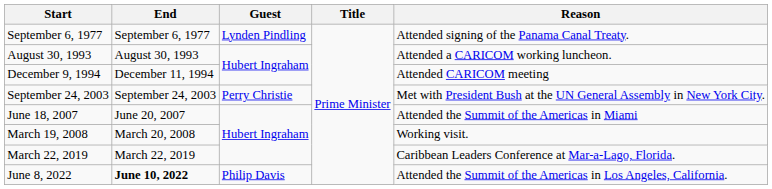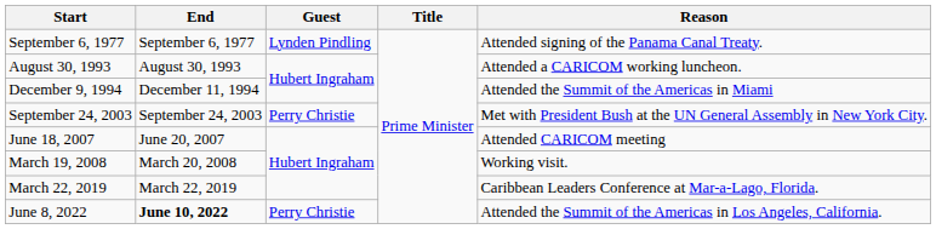December 9, 1994 | Reason: Attended CARICOM meeting -> Attended the Summit of the Americas in Miami
June 18, 2007 | Reason: Attended the Summit of the Americas in Miami -> Attended CARICOM meeting
June 8, 2022 | Guest: Philip Davis -> Perry Christie
